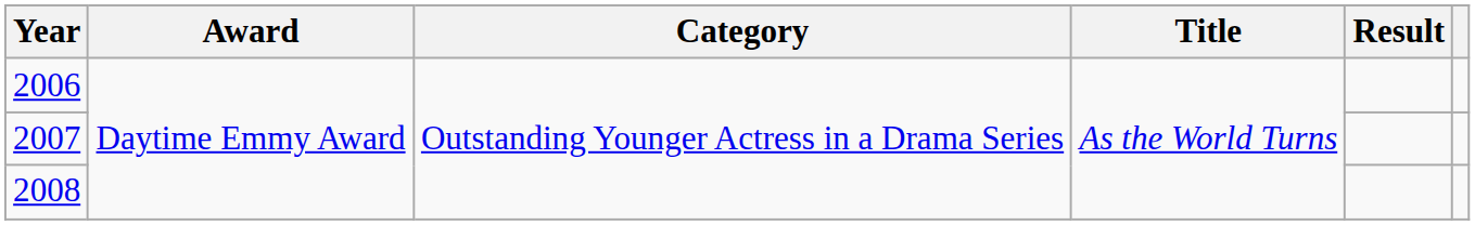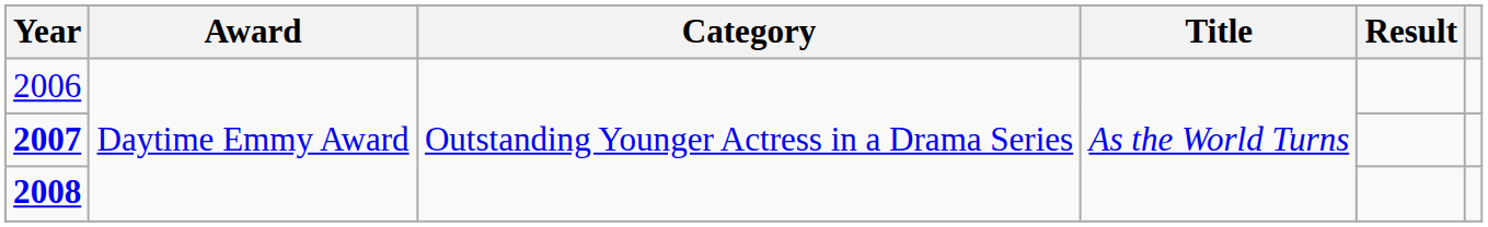2007 | Year: normal -> bold
2008 | Year: normal -> bold
